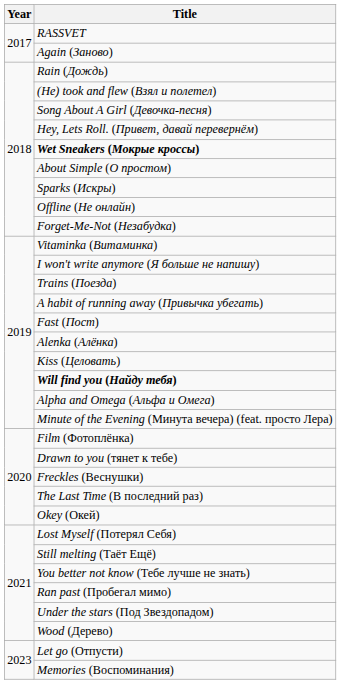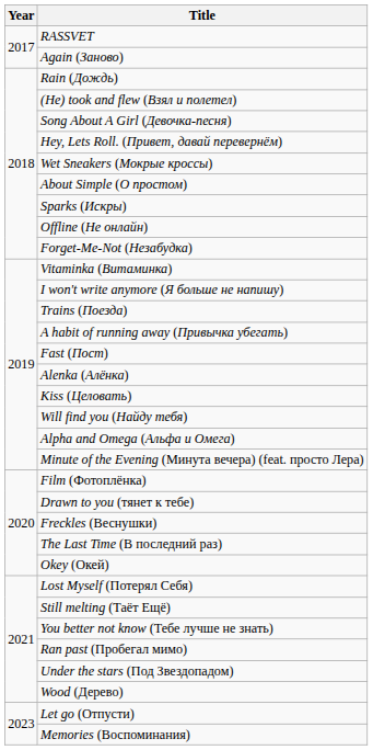Wet Sneakers (Мокрые кроссы) | Title: bold -> normal
Will find you (Найду тебя) | Title: bold -> normal
